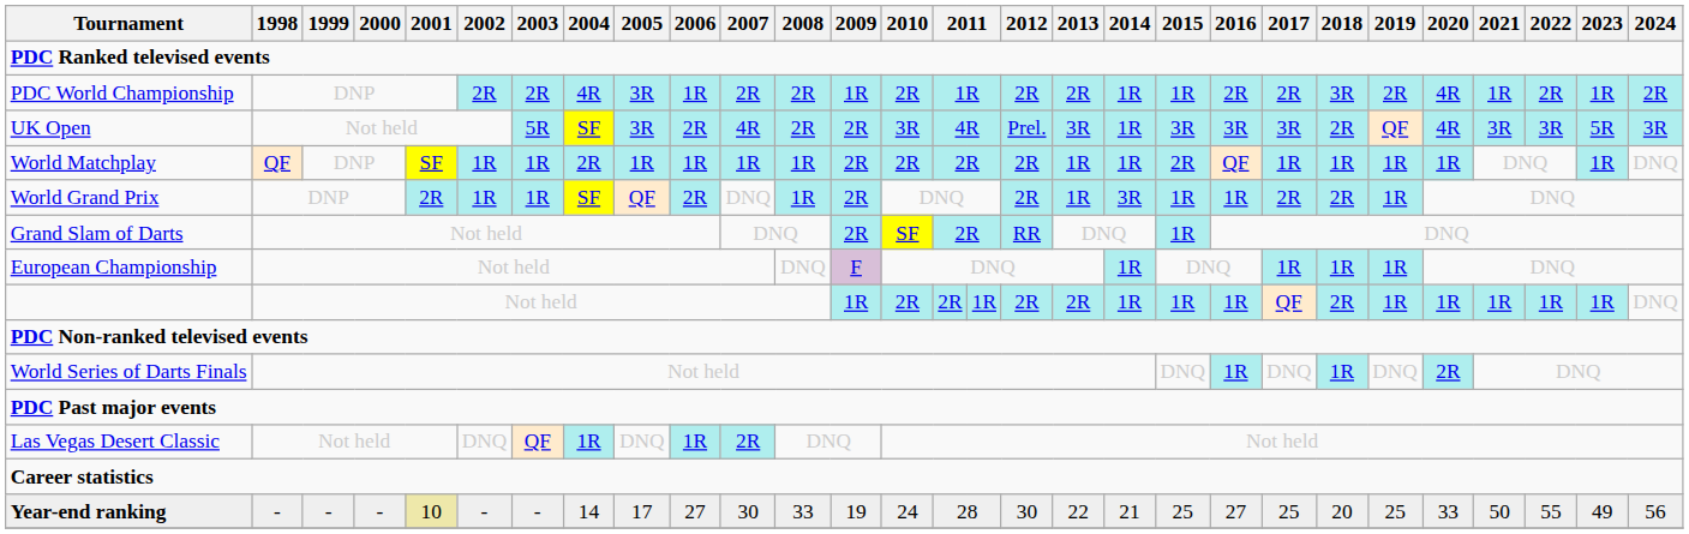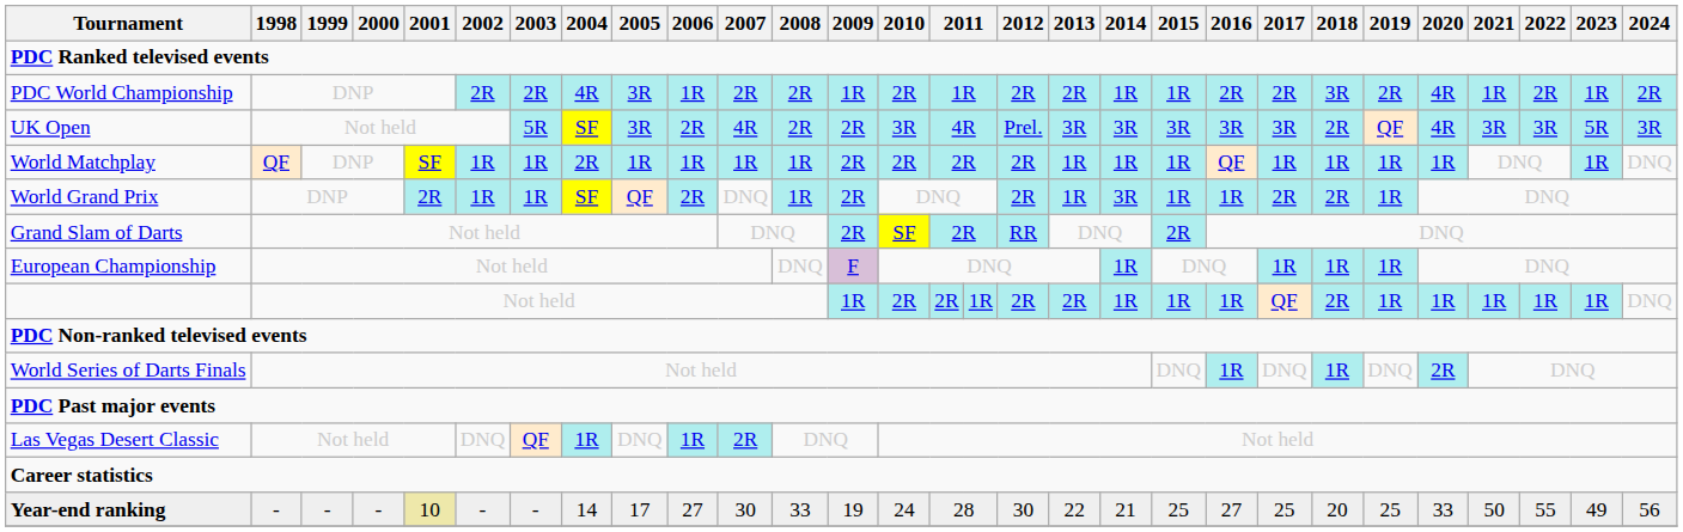UK Open | 2014: 1R -> 3R
World Matchplay | 2015: 2R -> 1R
Grand Slam of Darts | 2015: 1R -> 2R
